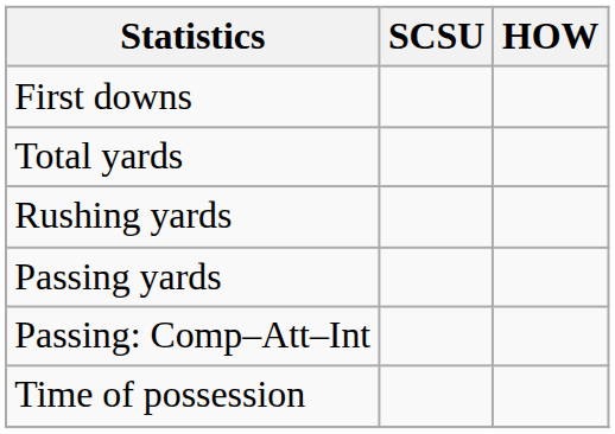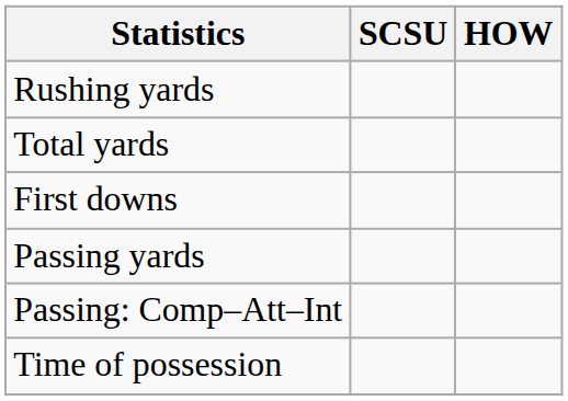rows swapped: First downs <-> Rushing yards
